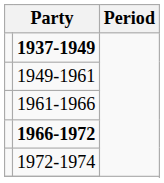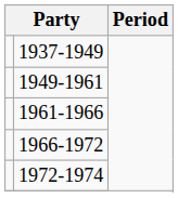1937-1949 | column 2: bold -> normal
1966-1972 | column 2: bold -> normal
